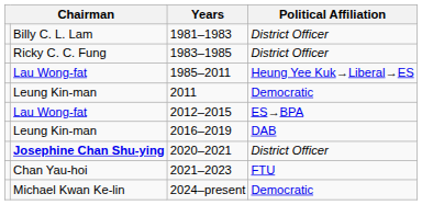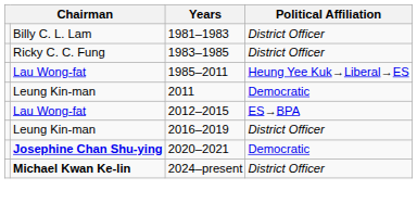2016–2019 | Political Affiliation: DAB -> District Officer
2020–2021 | Political Affiliation: District Officer -> Democratic
- row: Chan Yau-hoi | 2021–2023 | FTU
2024–present | column 2: normal -> bold
2024–present | Political Affiliation: Democratic -> District Officer
